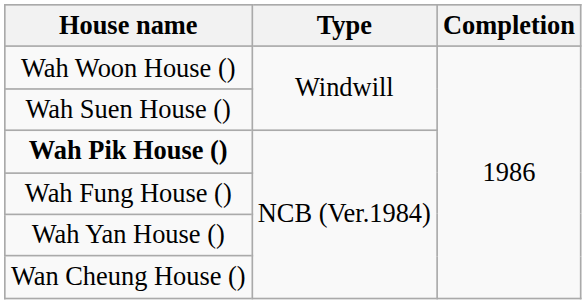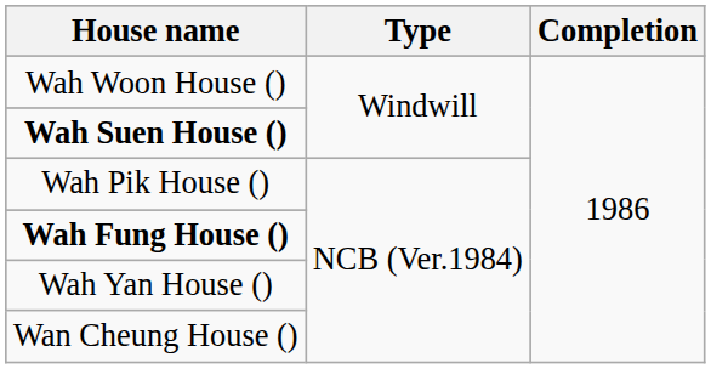Wah Suen House () | House name: normal -> bold
Wah Pik House () | House name: bold -> normal
Wah Fung House () | House name: normal -> bold
